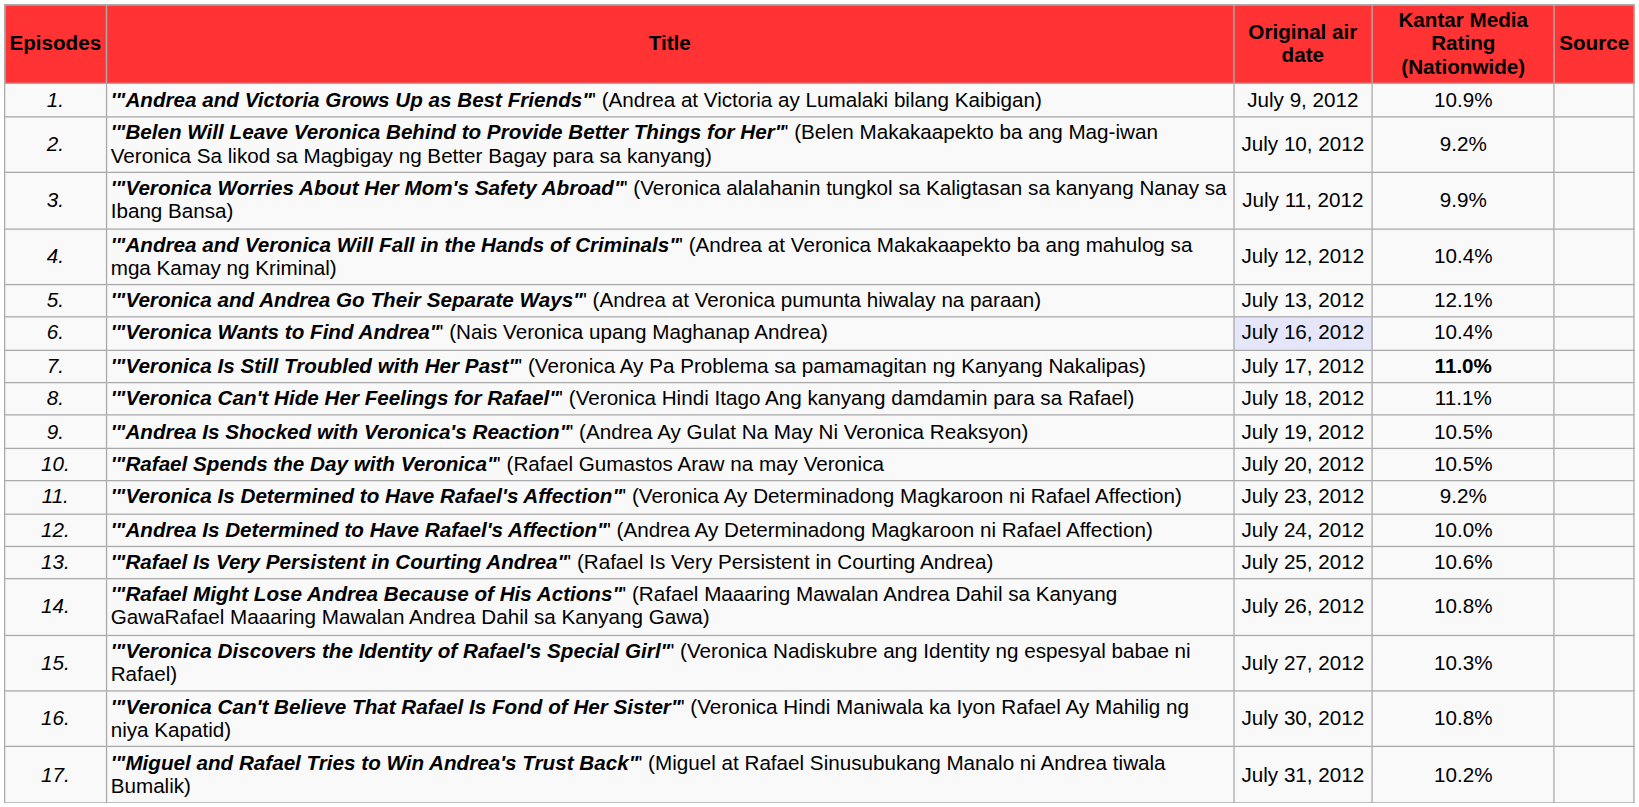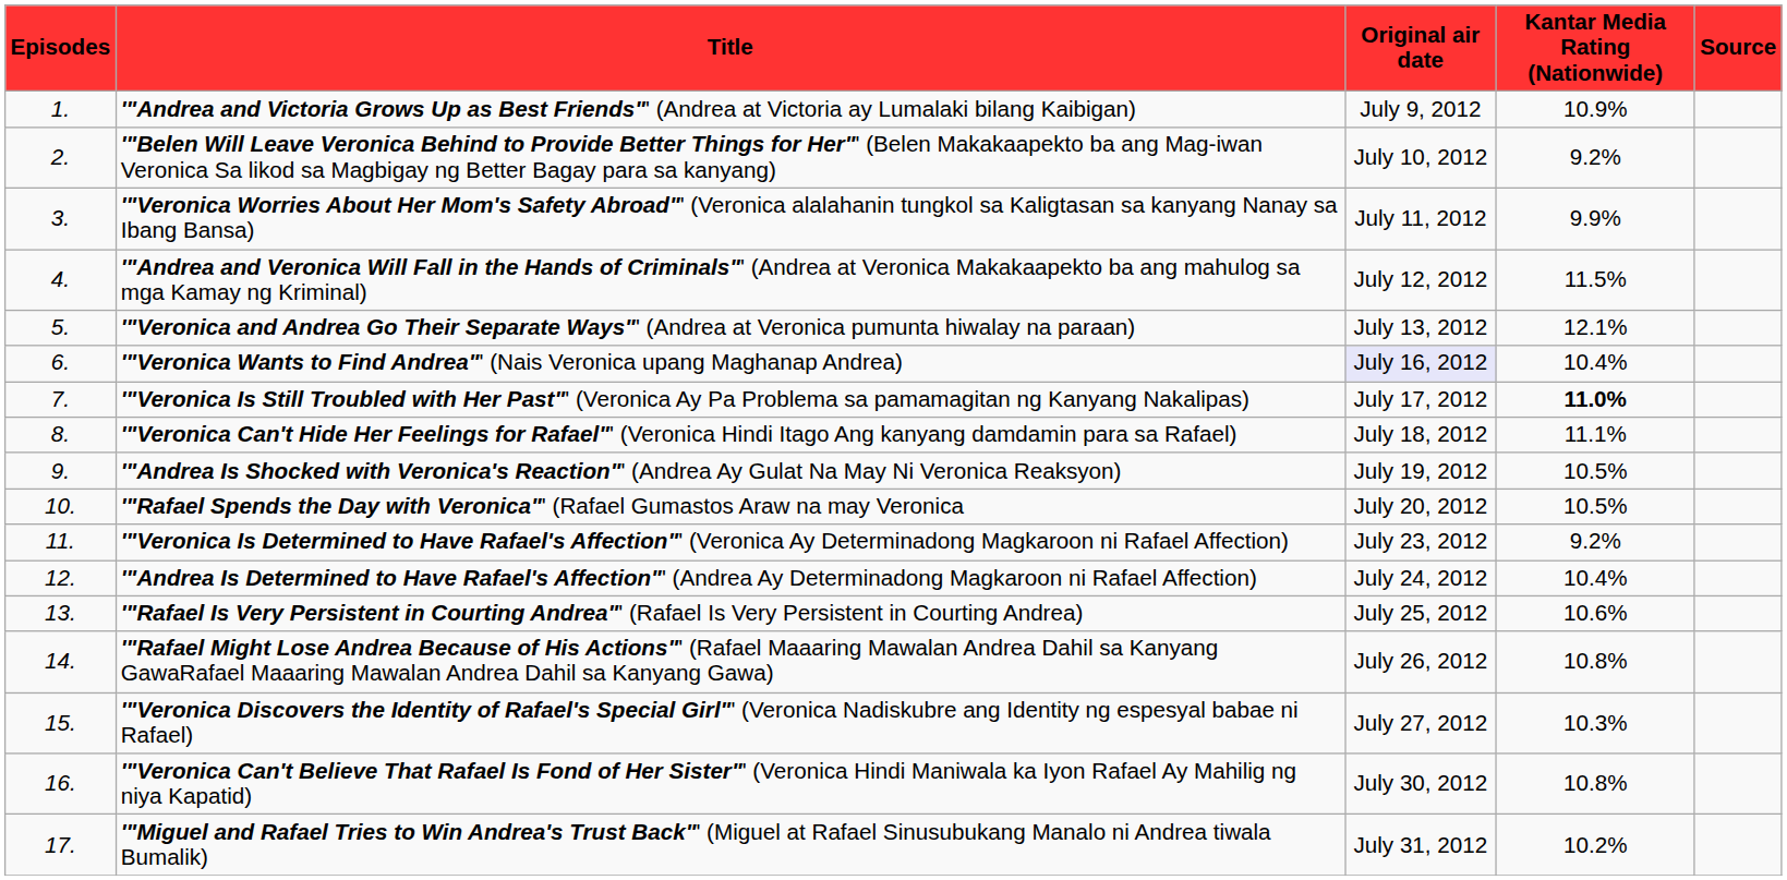row 5 | Kantar Media Rating (Nationwide): 10.4% -> 11.5%
row 13 | Kantar Media Rating (Nationwide): 10.0% -> 10.4%
